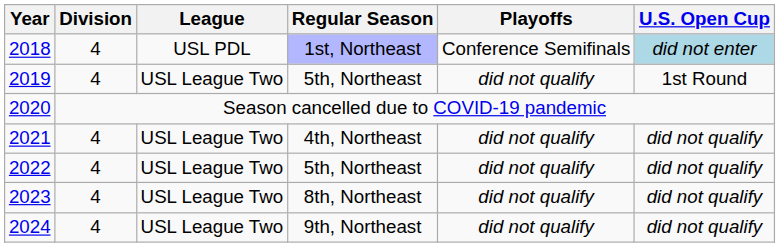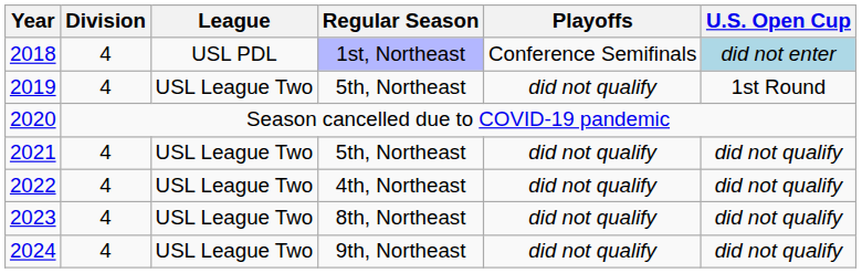2021 | Regular Season: 4th, Northeast -> 5th, Northeast
2022 | Regular Season: 5th, Northeast -> 4th, Northeast
